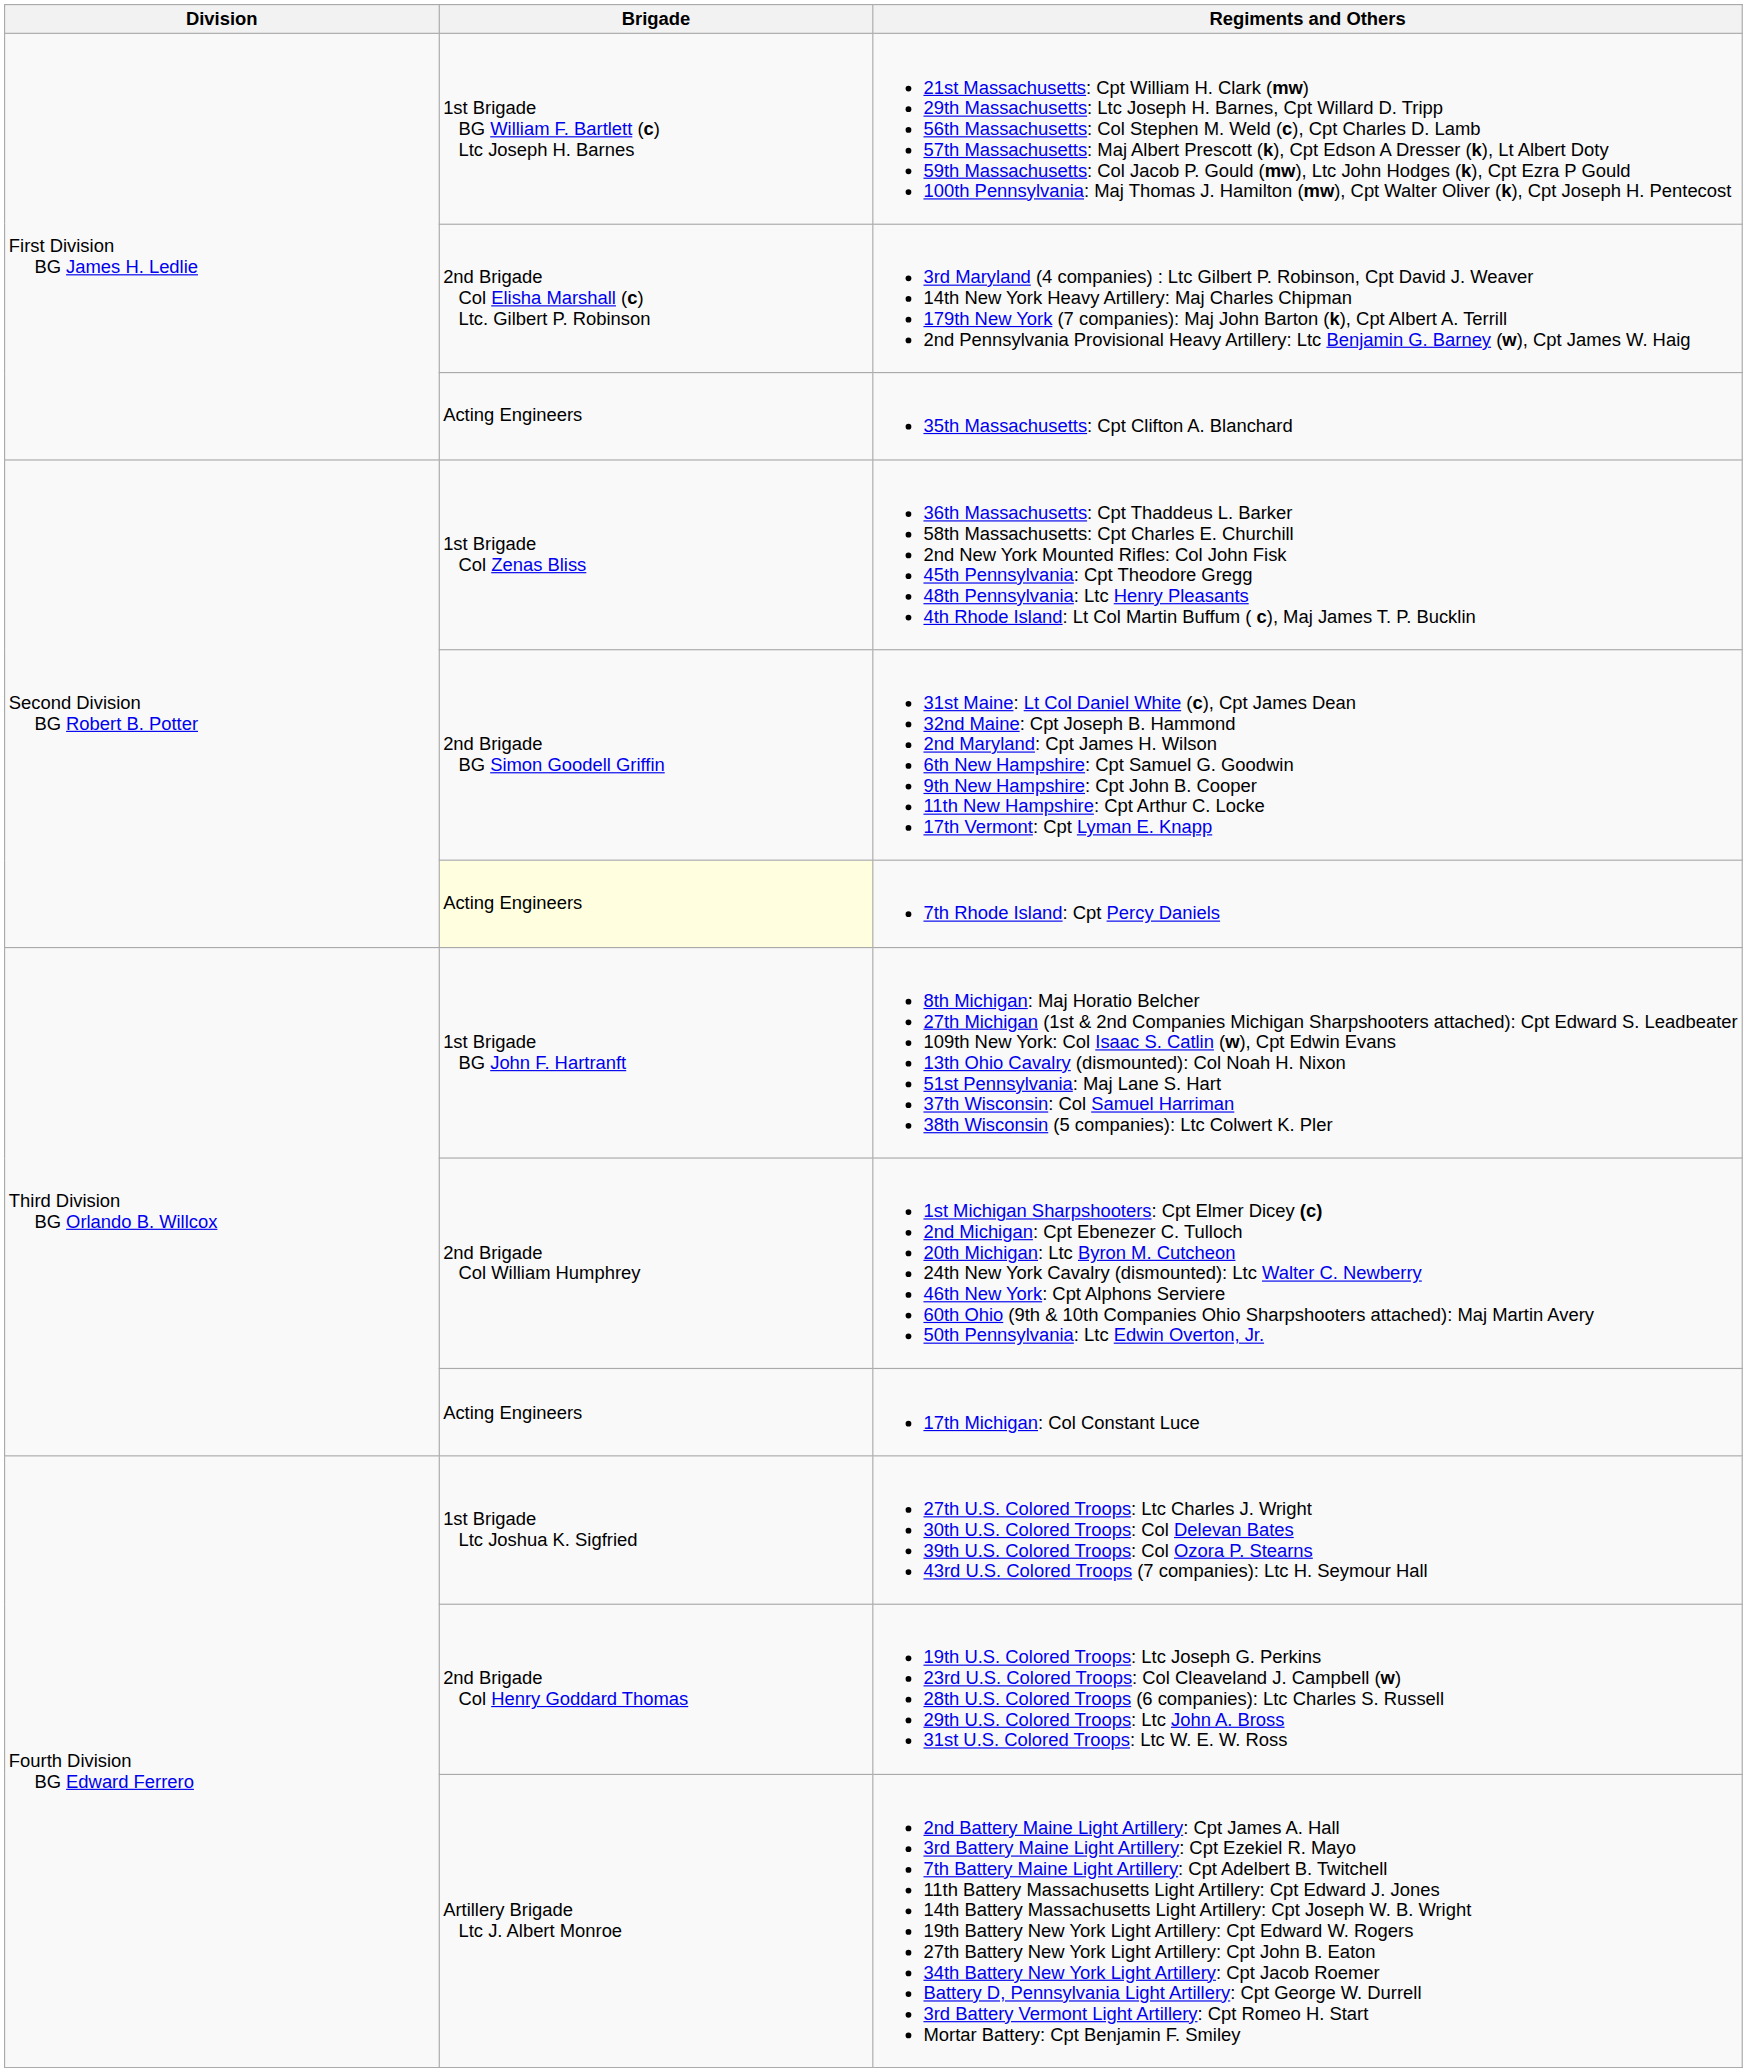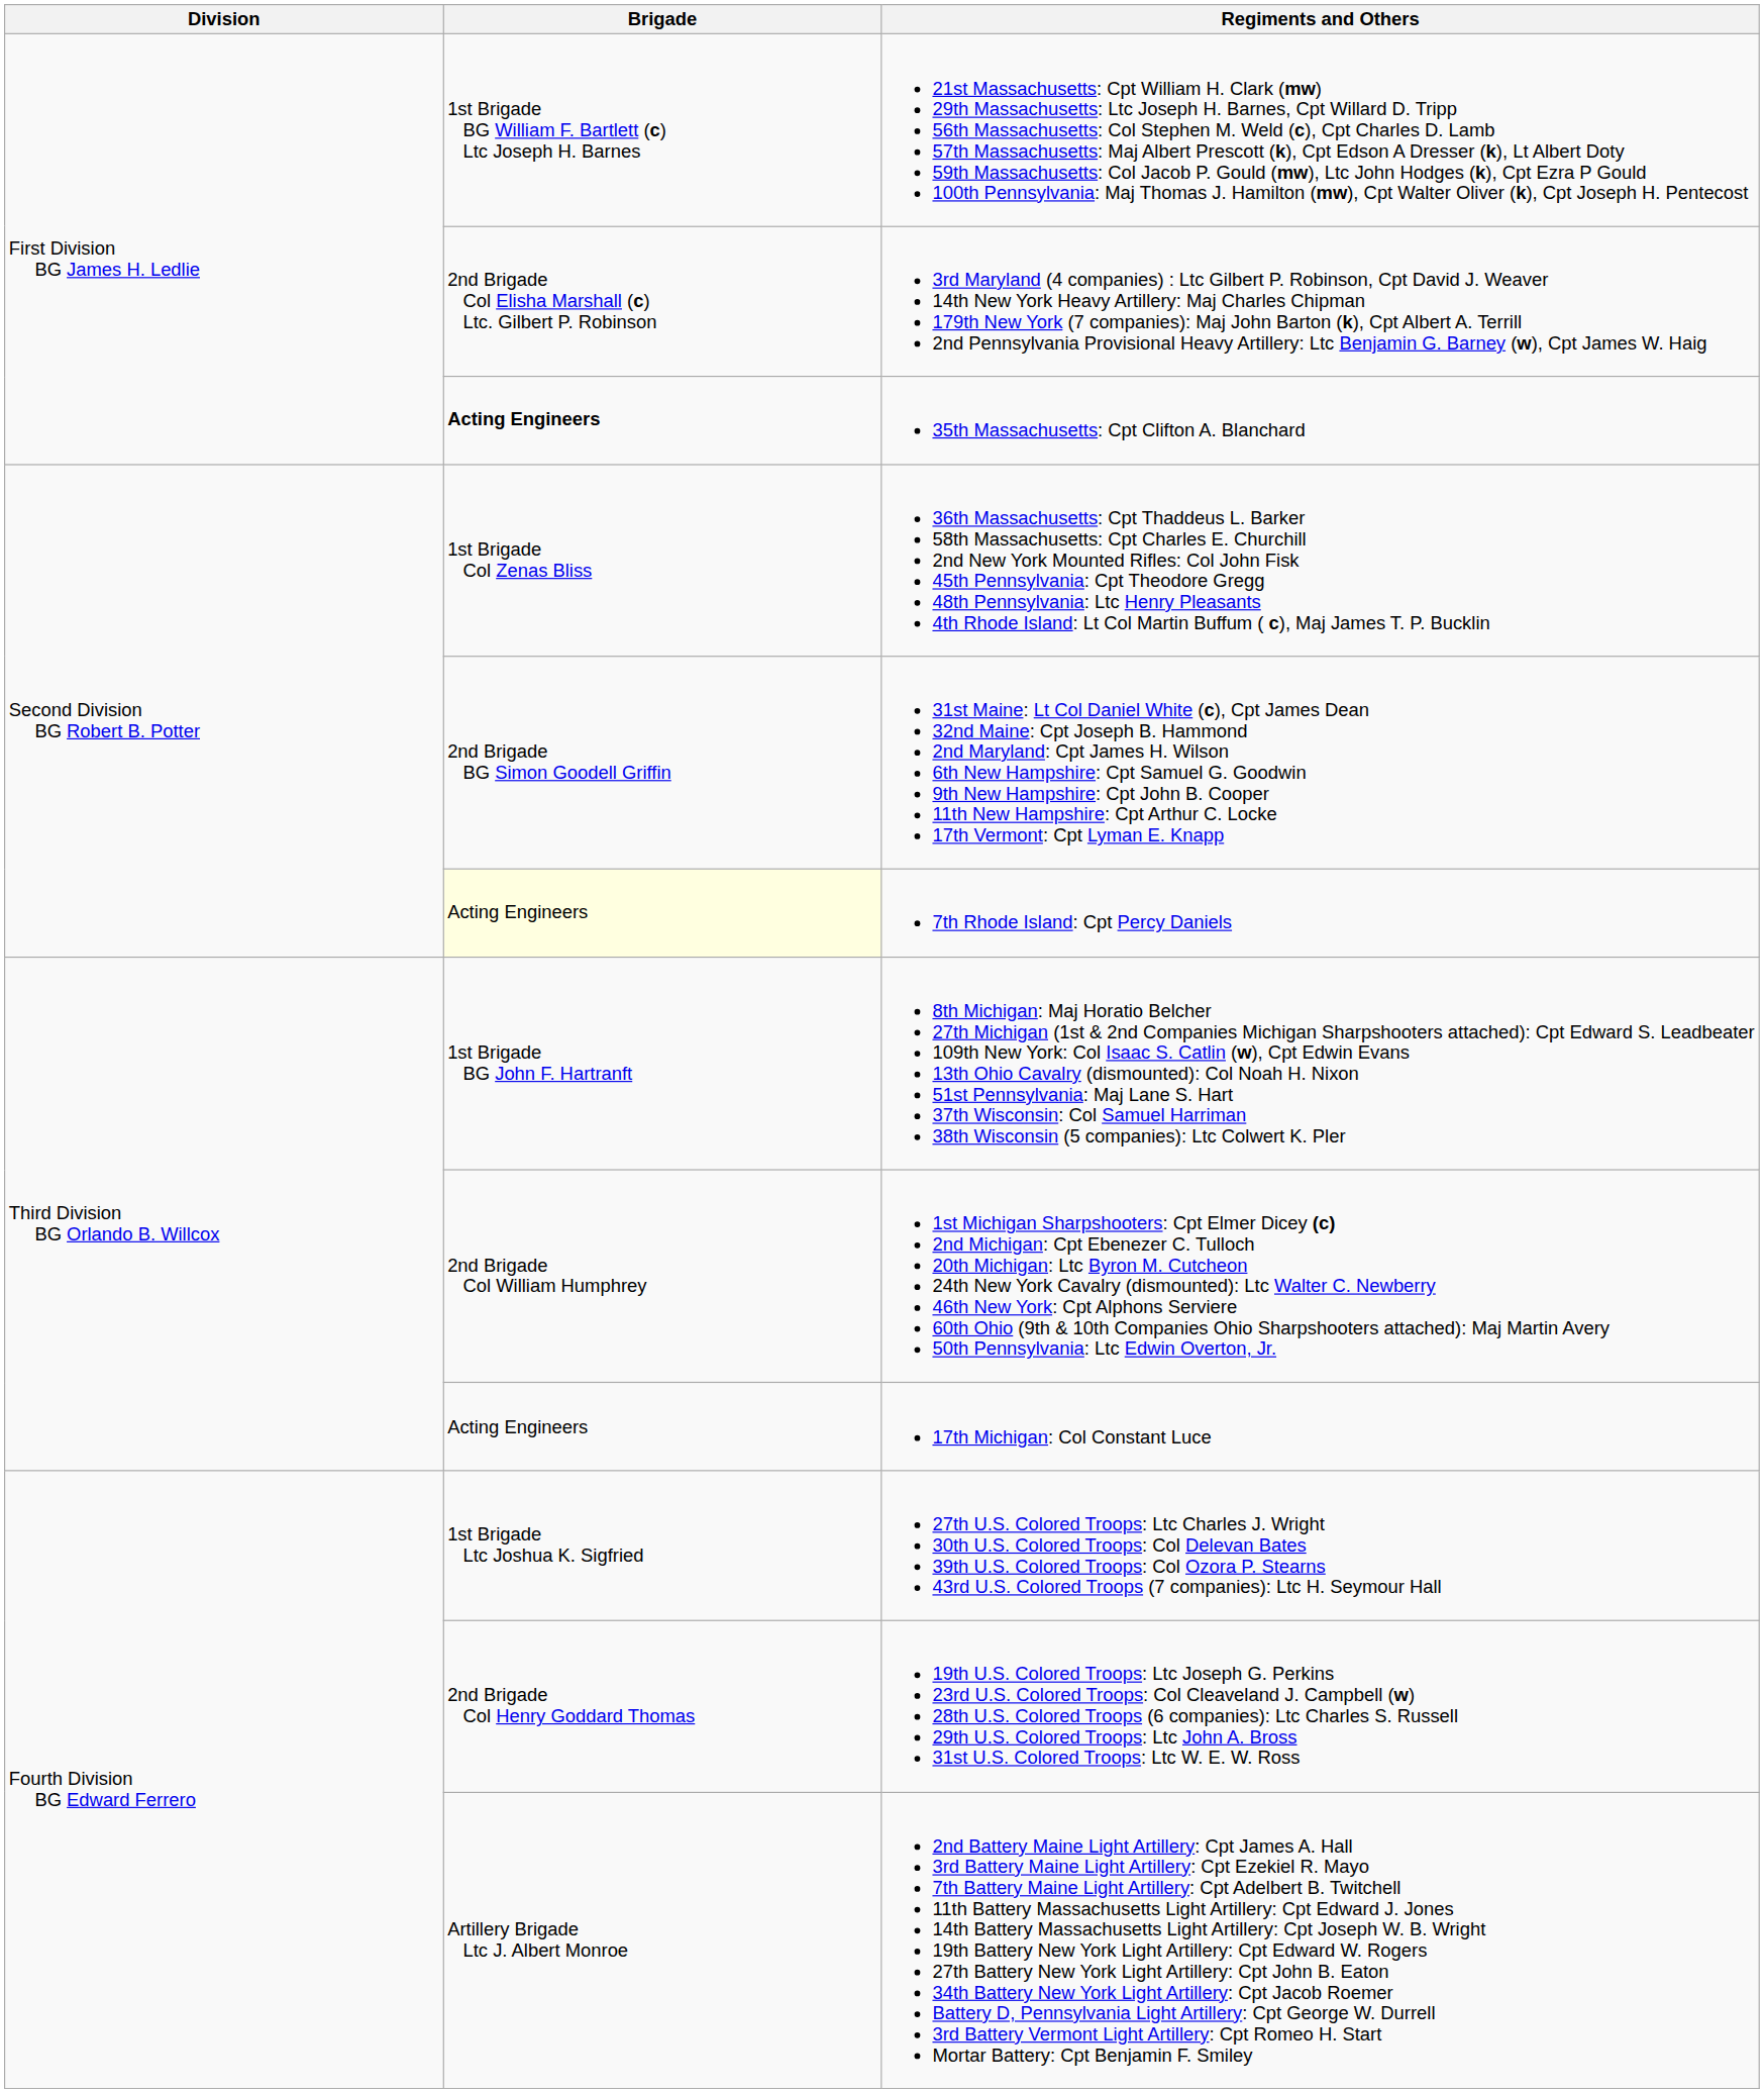35th Massachusetts: Cpt Clifton A. Blanchard | Brigade: normal -> bold
